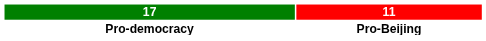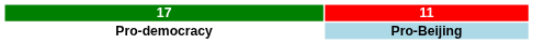Pro-democracy | 11: no background -> lightblue background
